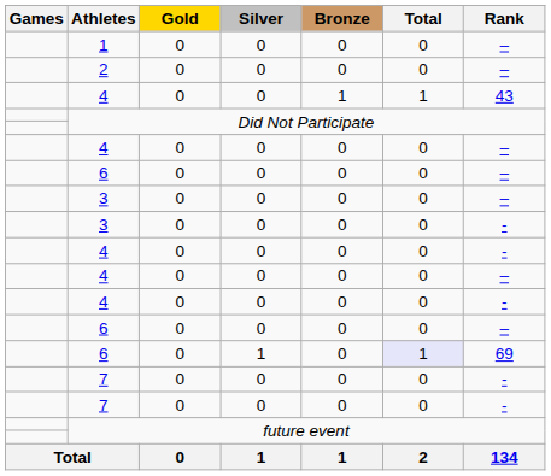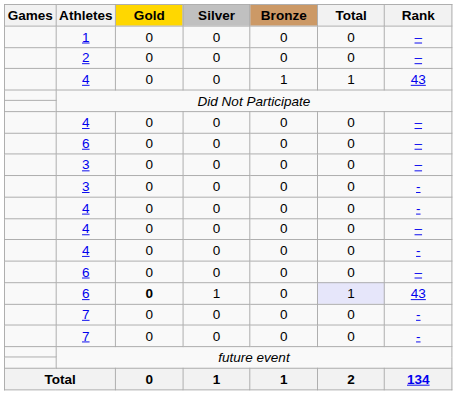6 / 1 | Gold: normal -> bold
6 / 1 | Rank: 69 -> 43
